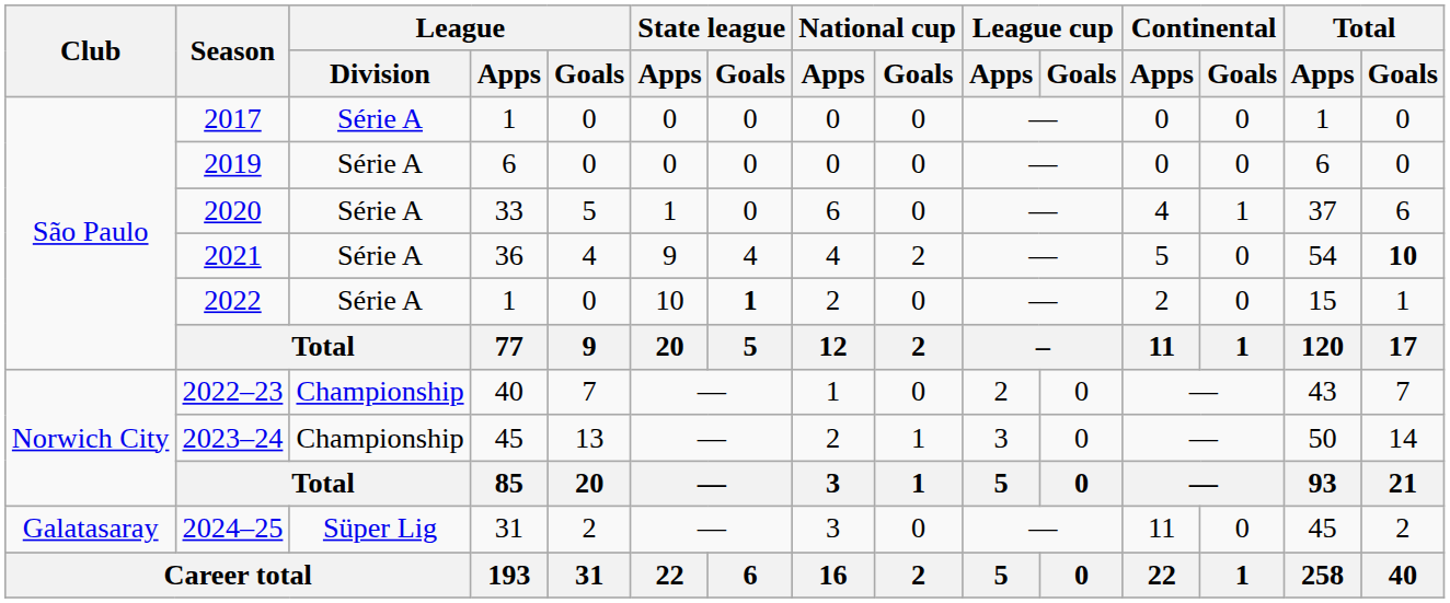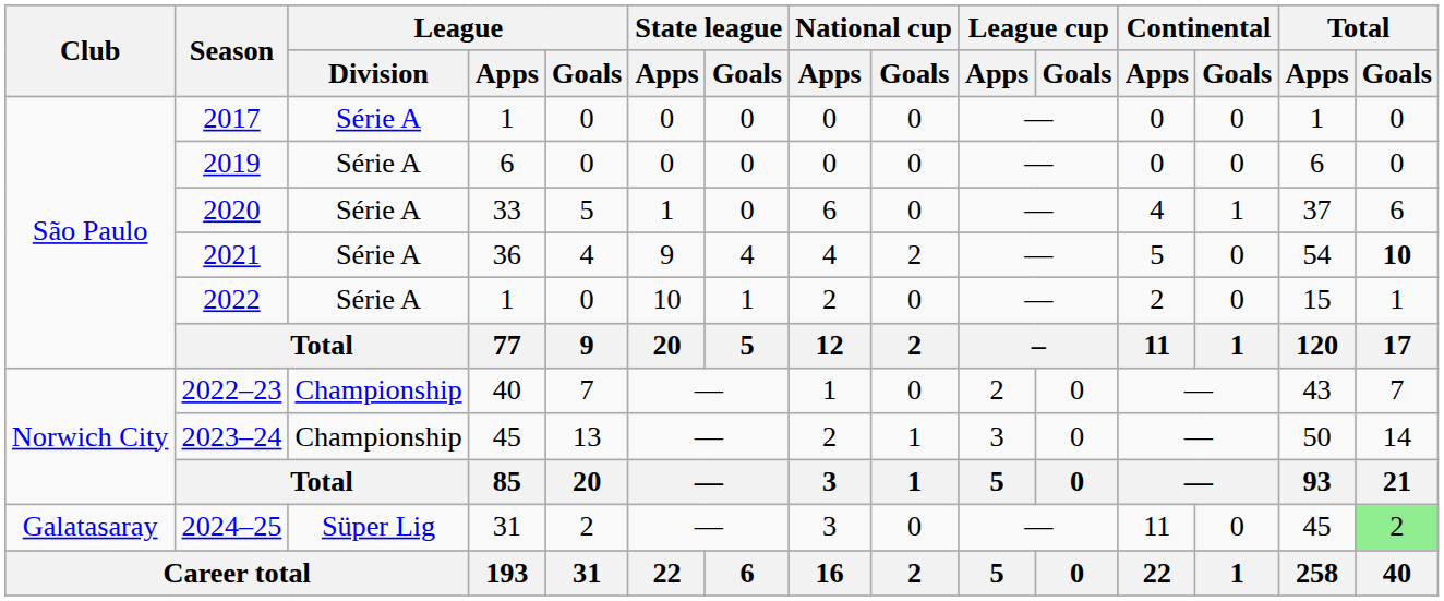2022 | State league / Goals: bold -> normal
2024–25 | Total / Goals: no background -> lightgreen background
